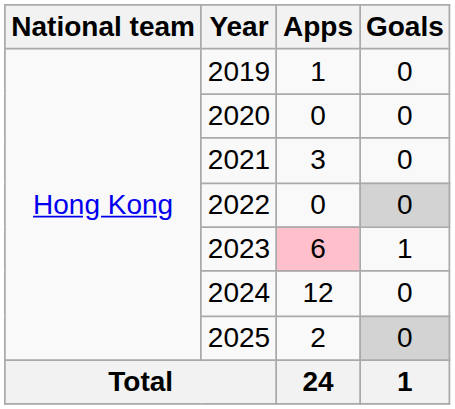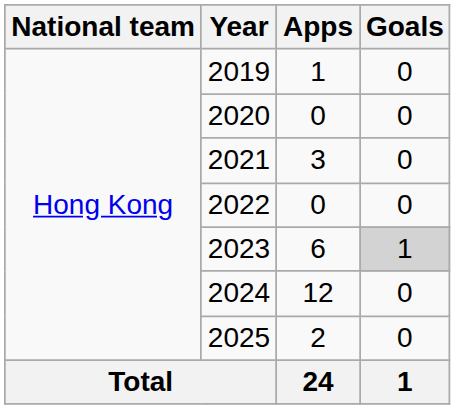2022 | Goals: lightgrey background -> no background
2023 | Apps: pink background -> no background
2023 | Goals: no background -> lightgrey background
2025 | Goals: lightgrey background -> no background
